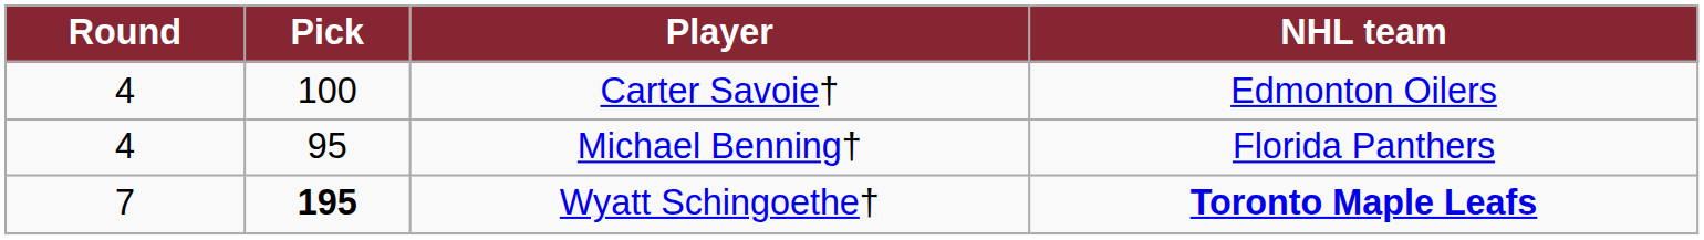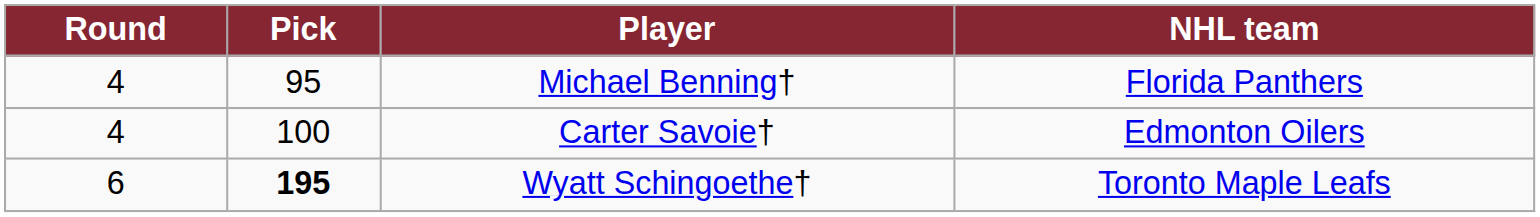rows swapped: Michael Benning† <-> Carter Savoie†
Wyatt Schingoethe† | Round: 7 -> 6
Wyatt Schingoethe† | NHL team: bold -> normal
